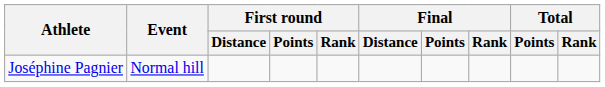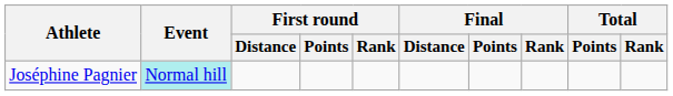Joséphine Pagnier | Event: no background -> paleturquoise background
